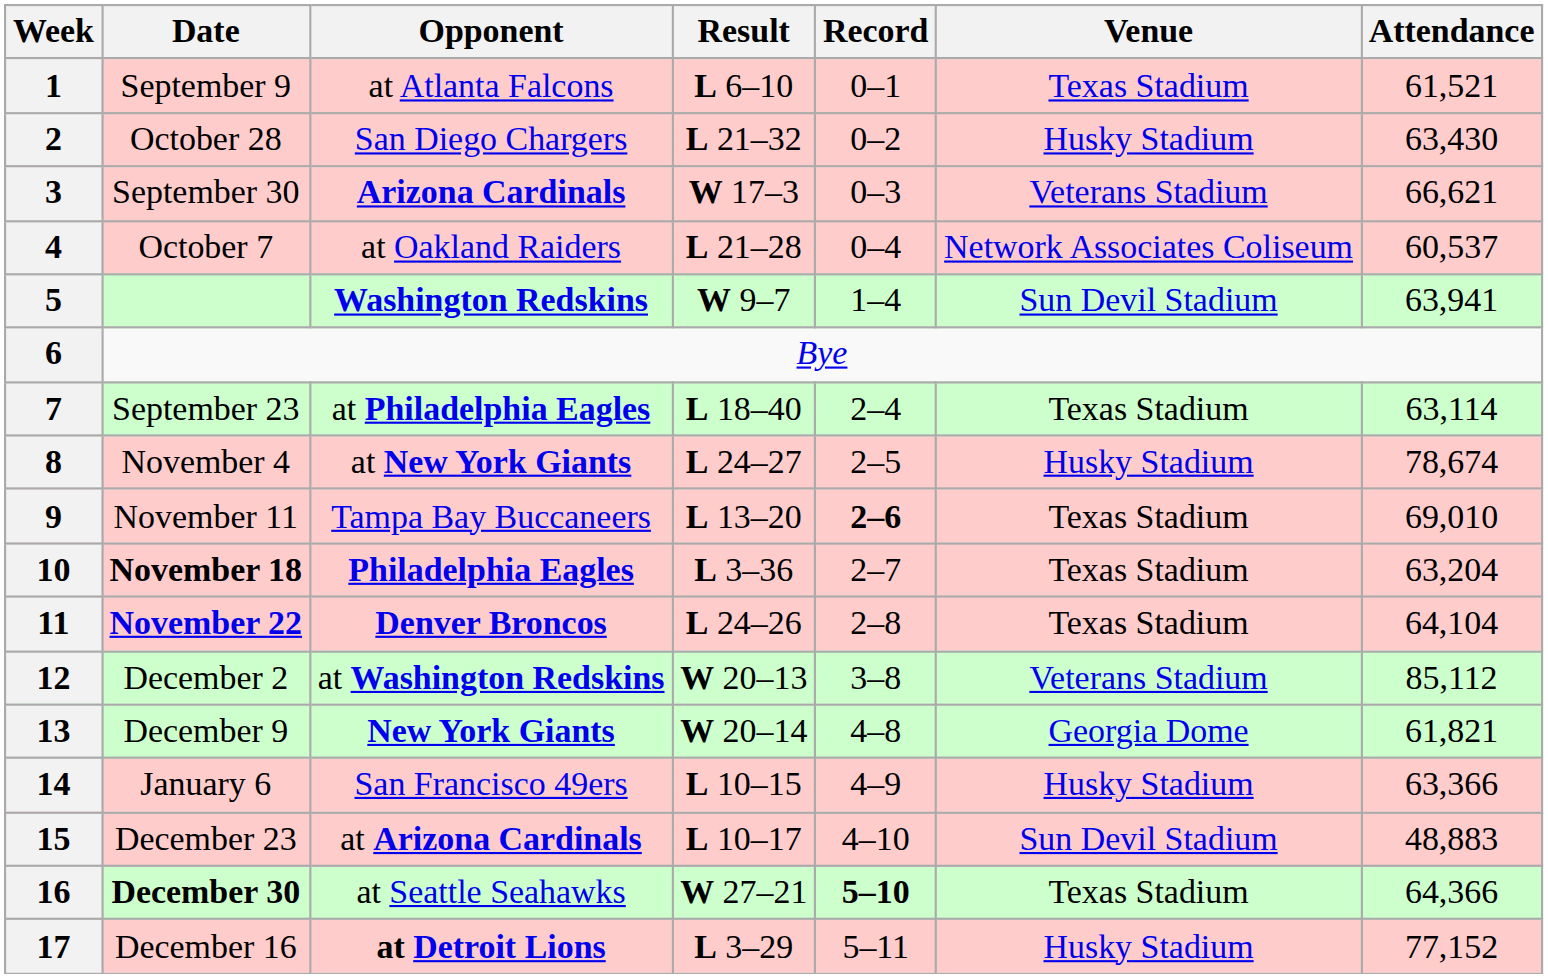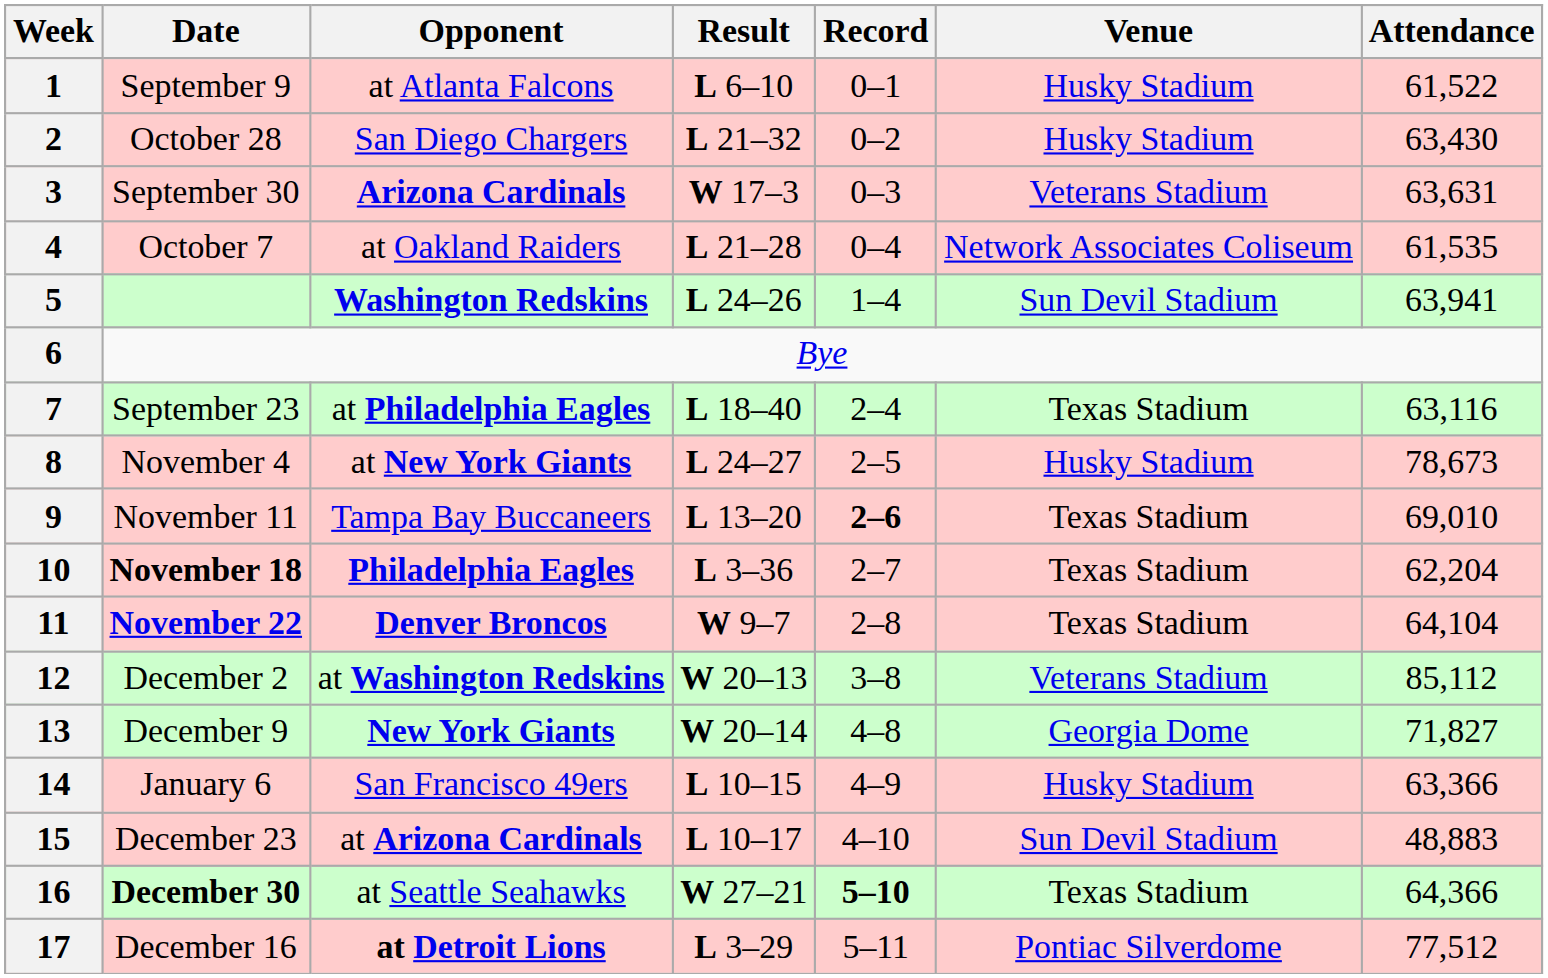1 | Venue: Texas Stadium -> Husky Stadium
1 | Attendance: 61,521 -> 61,522
3 | Attendance: 66,621 -> 63,631
4 | Attendance: 60,537 -> 61,535
5 | Result: W 9–7 -> L 24–26
7 | Attendance: 63,114 -> 63,116
8 | Attendance: 78,674 -> 78,673
10 | Attendance: 63,204 -> 62,204
11 | Result: L 24–26 -> W 9–7
13 | Attendance: 61,821 -> 71,827
17 | Venue: Husky Stadium -> Pontiac Silverdome
17 | Attendance: 77,152 -> 77,512
